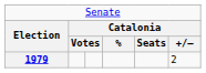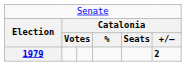1979 | column 6: normal -> bold
